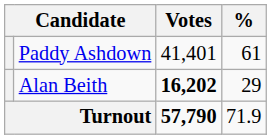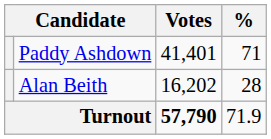Paddy Ashdown | %: 61 -> 71
Alan Beith | Votes: bold -> normal
Alan Beith | %: 29 -> 28
